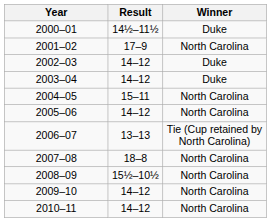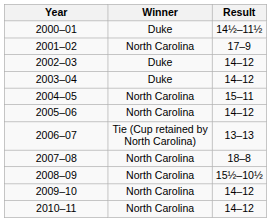columns swapped: Winner <-> Result
